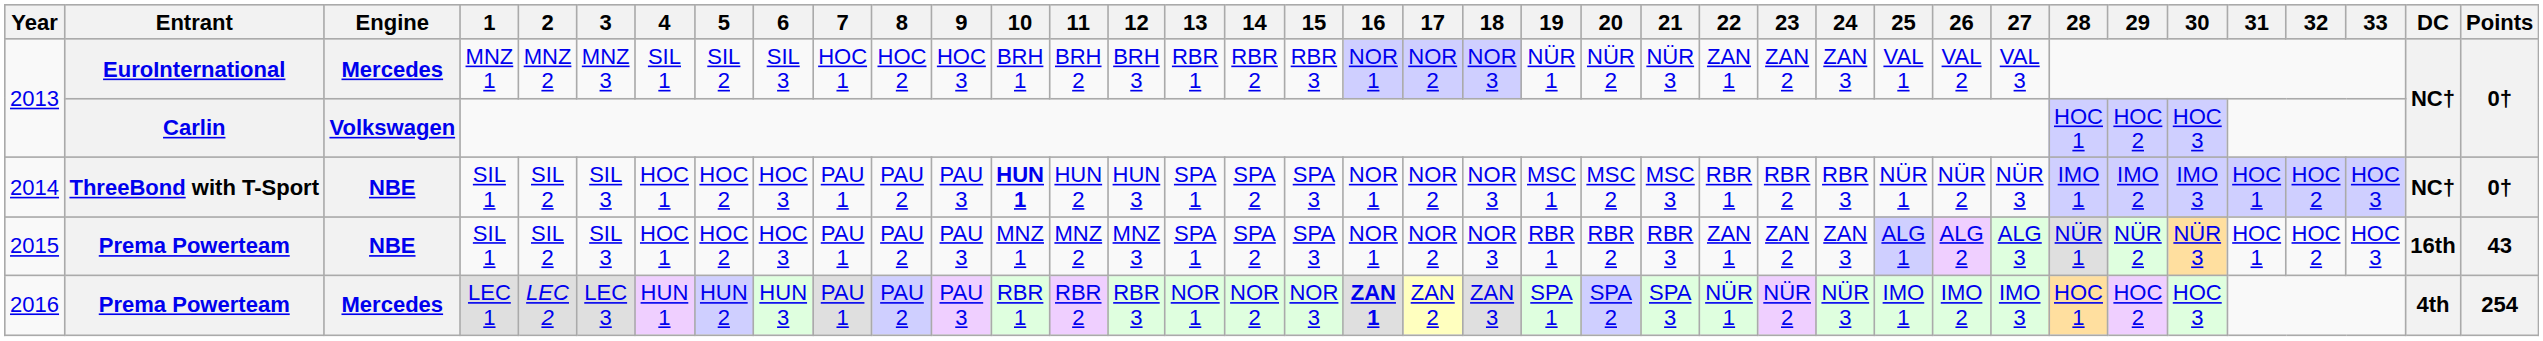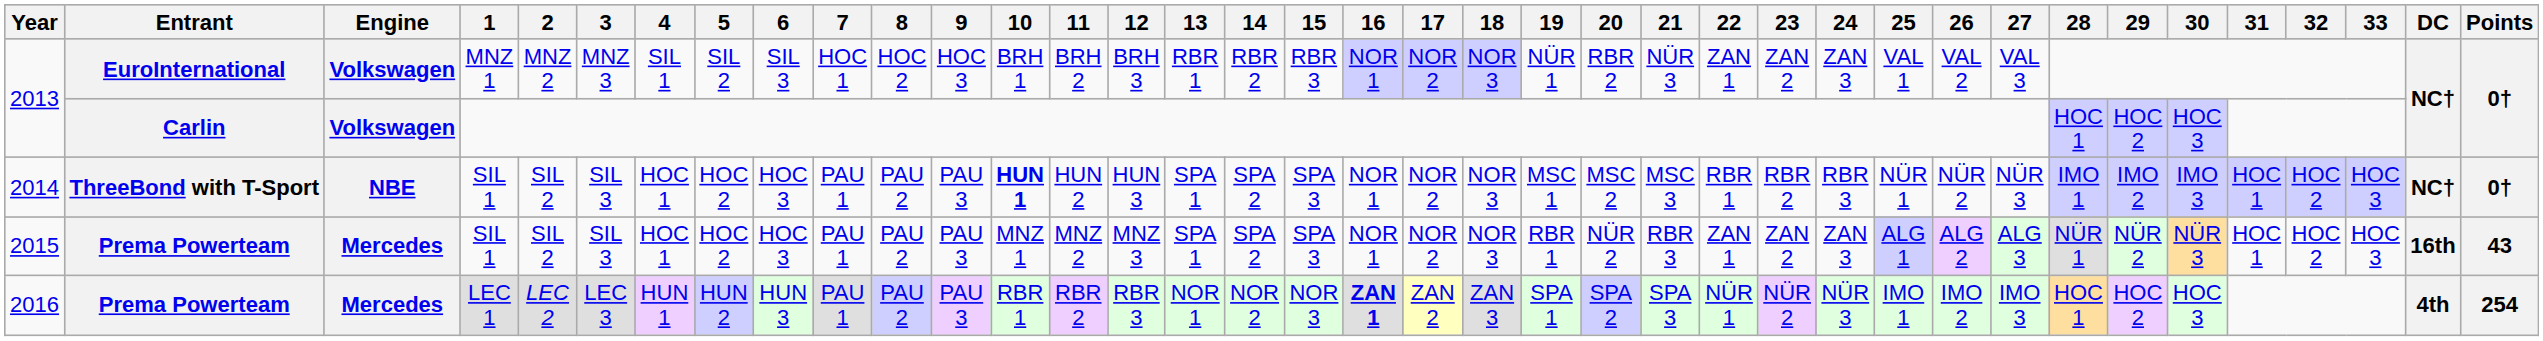2013 / EuroInternational | Engine: Mercedes -> Volkswagen
2013 / EuroInternational | 20: NÜR 2 -> RBR 2
2015 | Engine: NBE -> Mercedes
2015 | 20: RBR 2 -> NÜR 2
